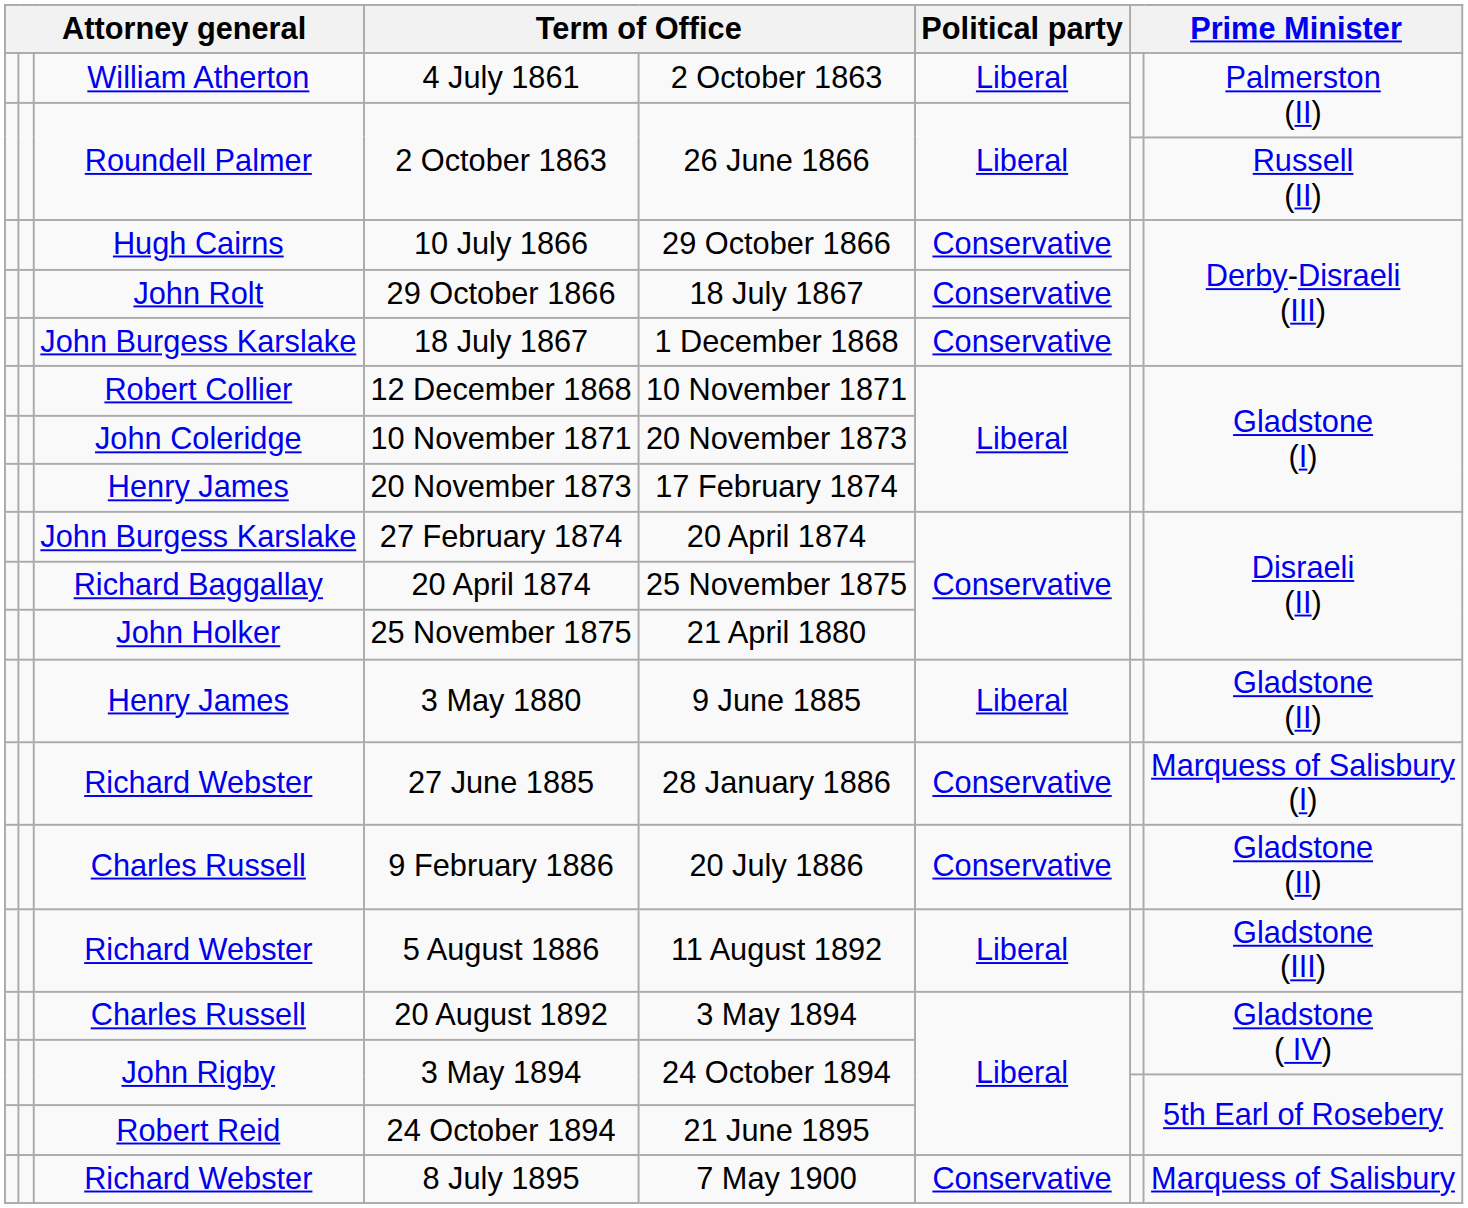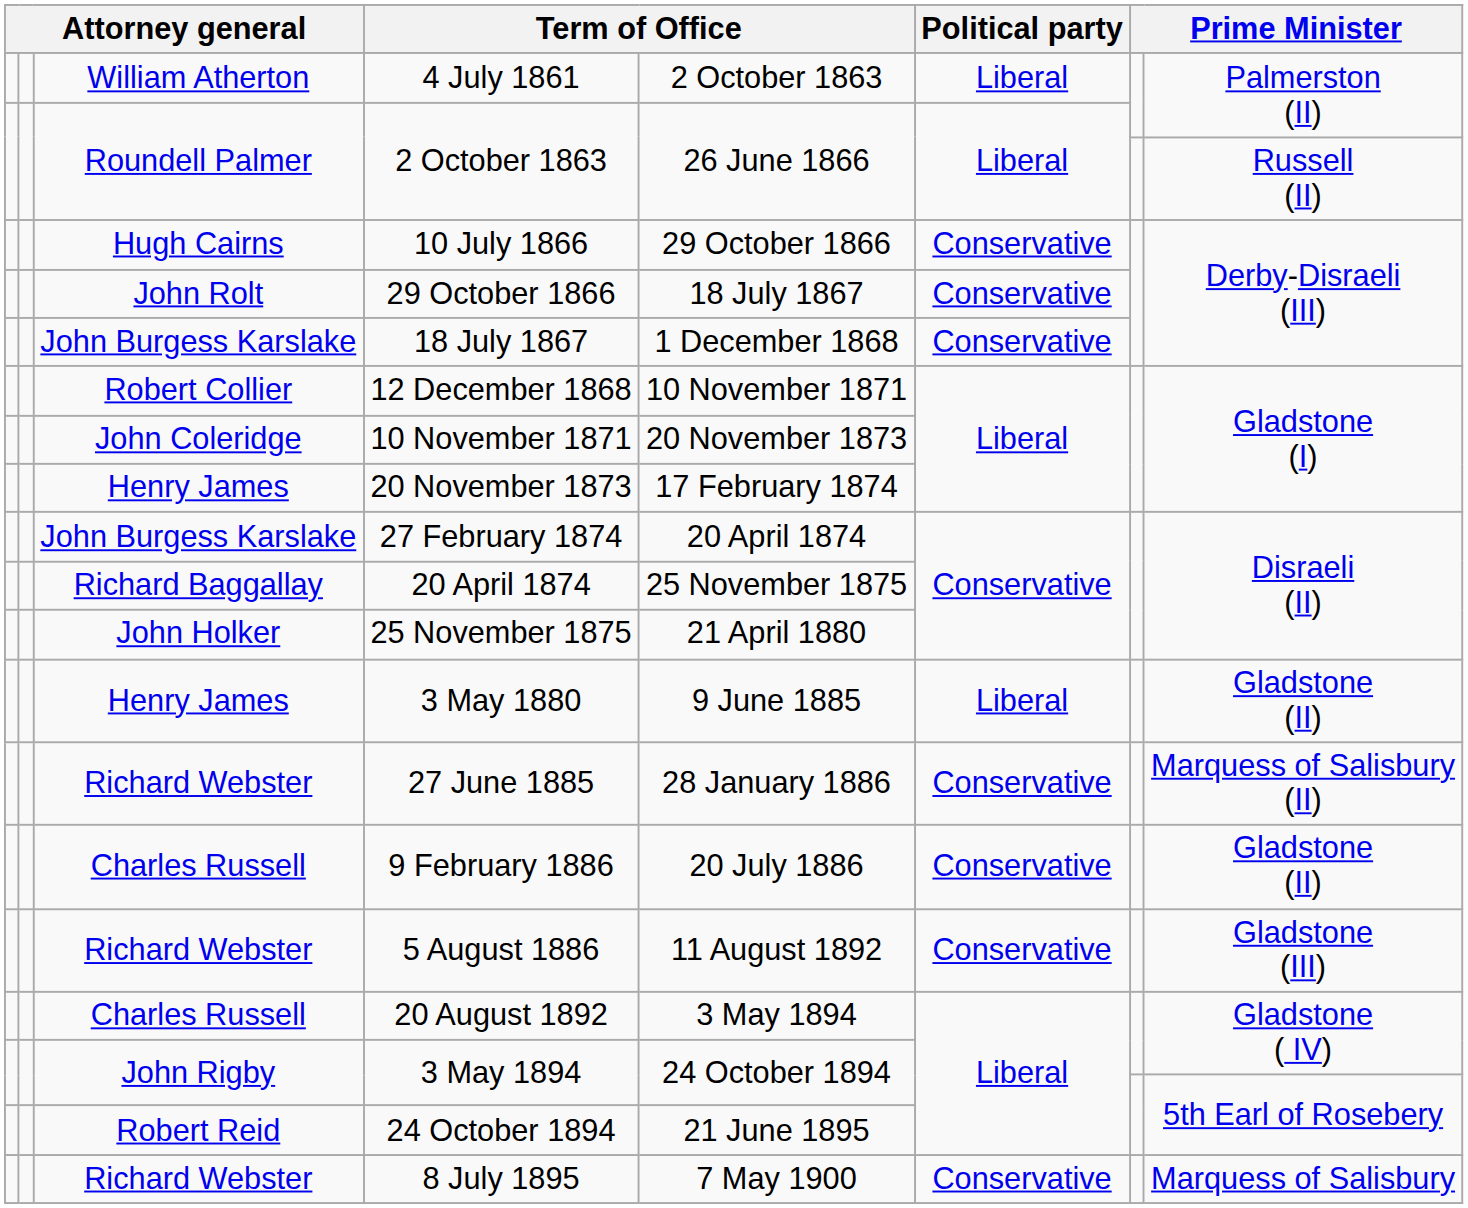27 June 1885 | column 8: Marquess of Salisbury (I) -> Marquess of Salisbury (II)
5 August 1886 | Political party: Liberal -> Conservative
